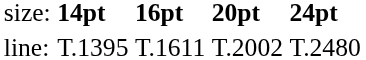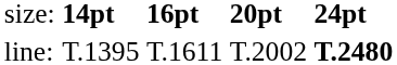line: | column 5: normal -> bold
